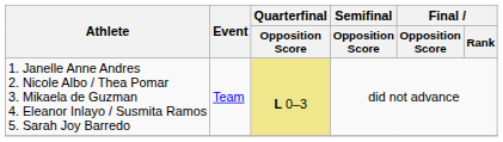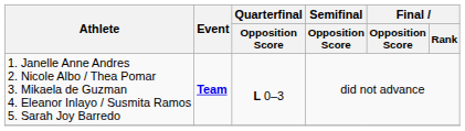row 3 | Event: normal -> bold
row 3 | Quarterfinal / Opposition Score: khaki background -> no background
